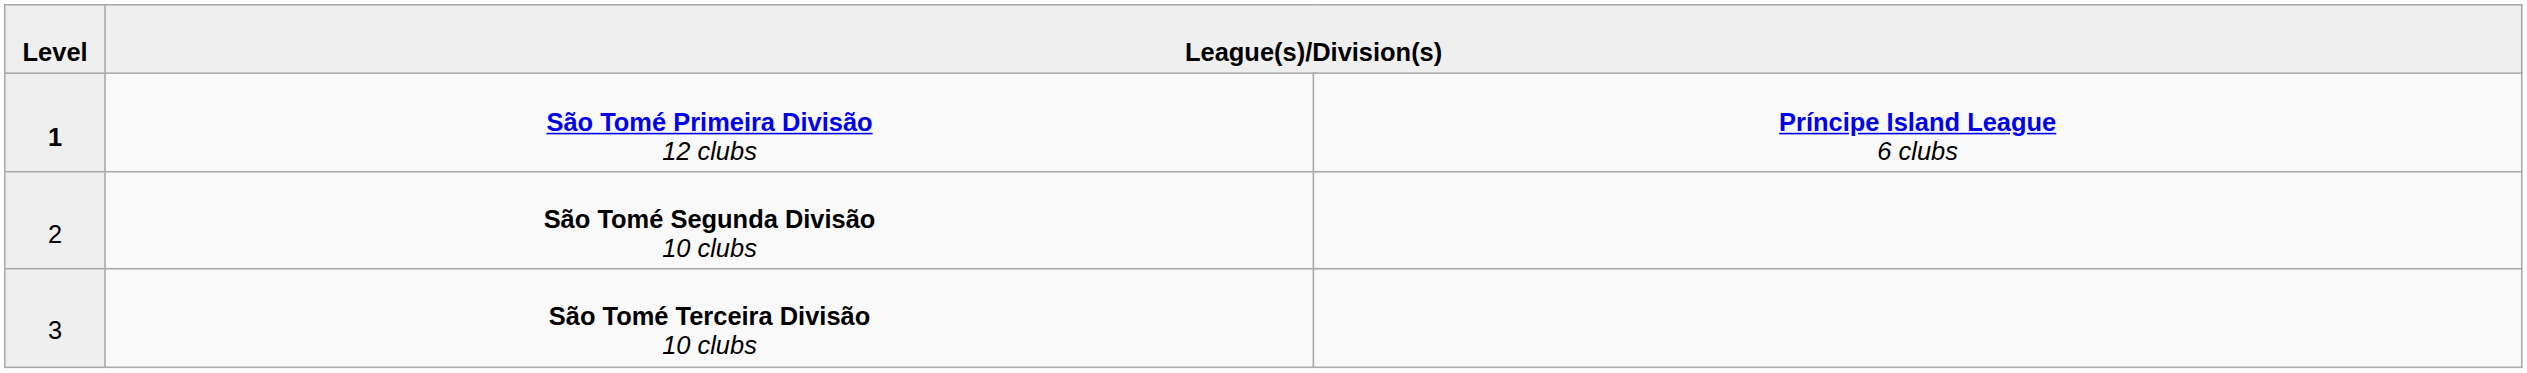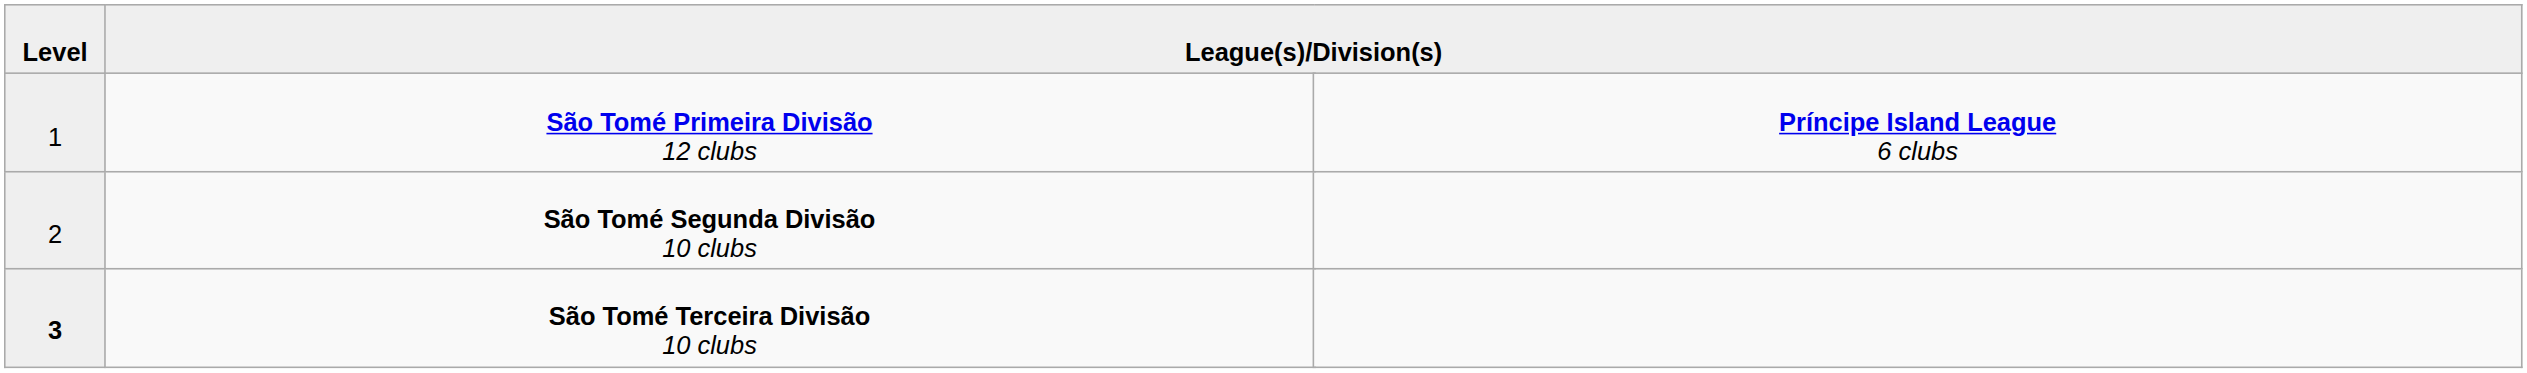São Tomé Primeira Divisão 12 clubs | column 1: bold -> normal
São Tomé Terceira Divisão 10 clubs | column 1: normal -> bold
